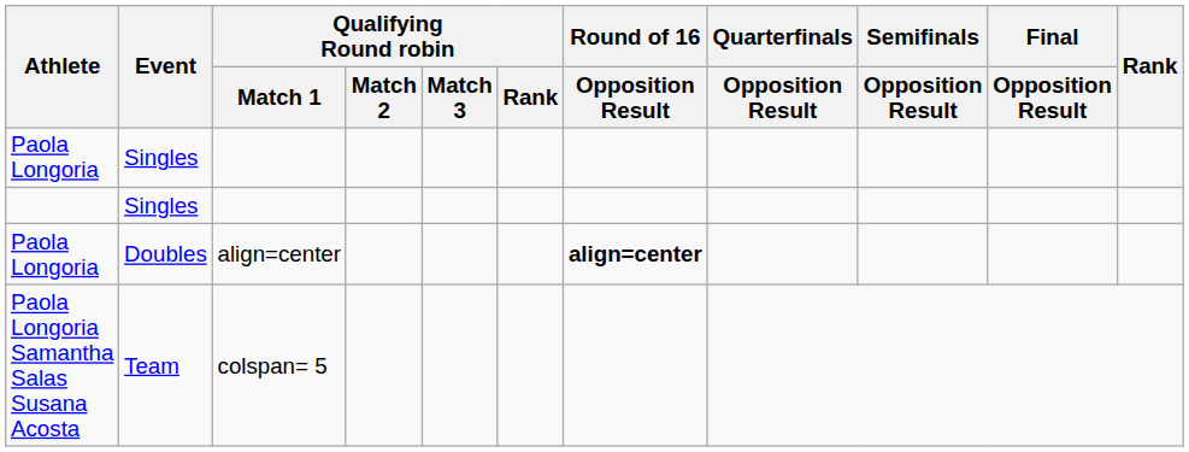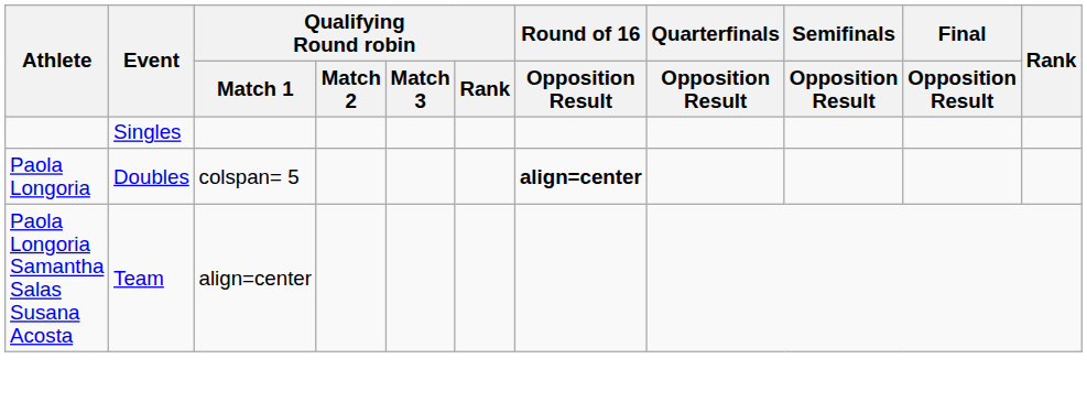- row: Paola Longoria | Singles
Paola Longoria / Doubles | Qualifying Round robin / Match 1: align=center -> colspan= 5
Paola Longoria Samantha Salas Susana Acosta | Qualifying Round robin / Match 1: colspan= 5 -> align=center
